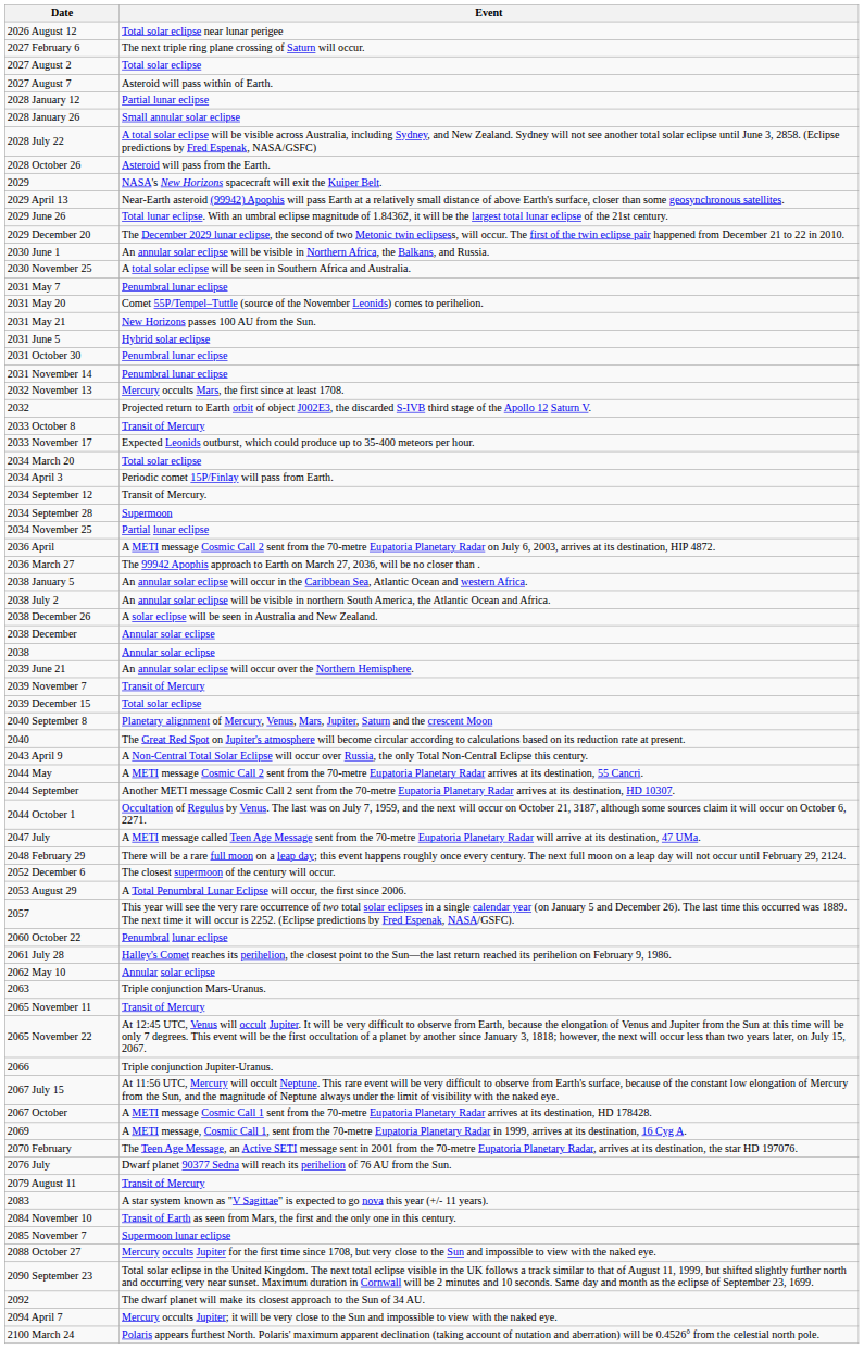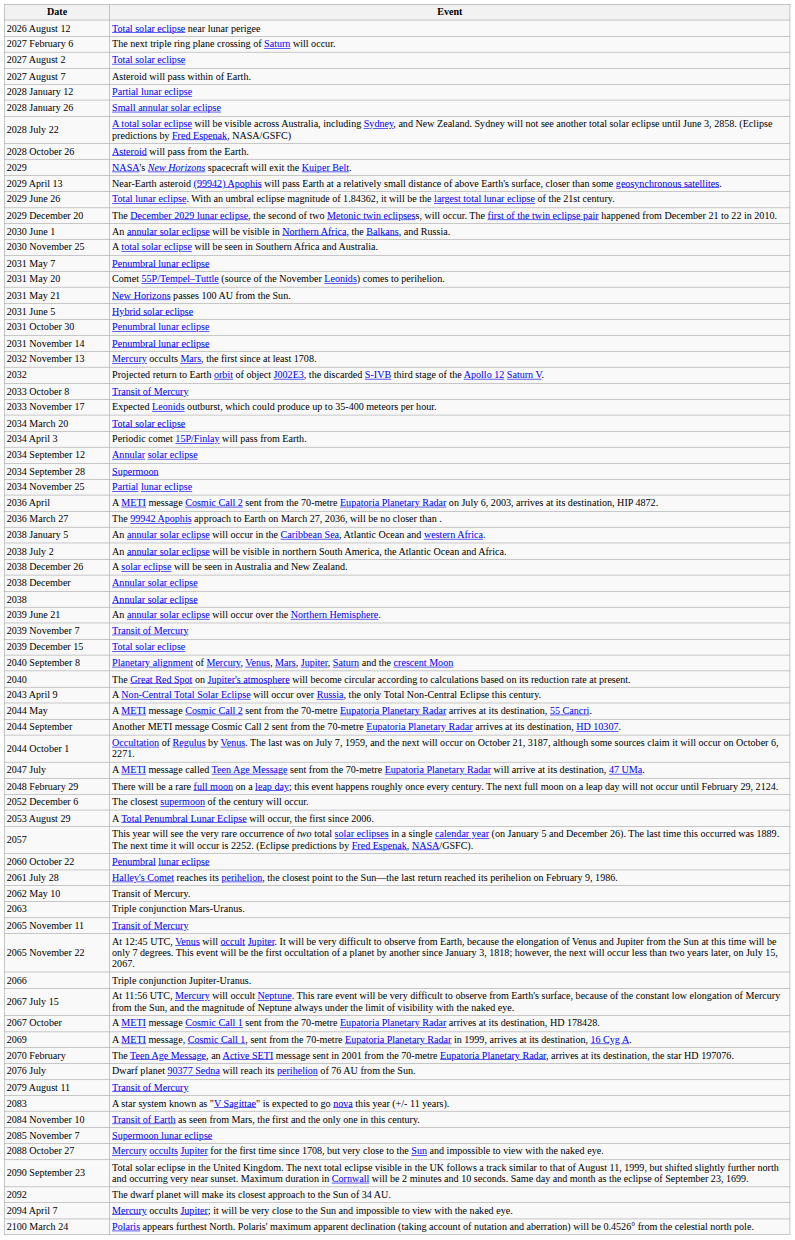2034 September 12 | Event: Transit of Mercury. -> Annular solar eclipse
2062 May 10 | Event: Annular solar eclipse -> Transit of Mercury.
